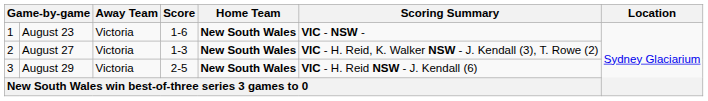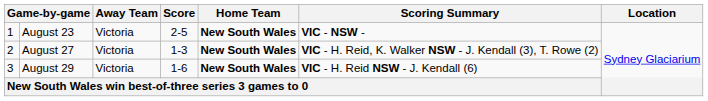August 23 | Score: 1-6 -> 2-5
August 29 | Score: 2-5 -> 1-6
